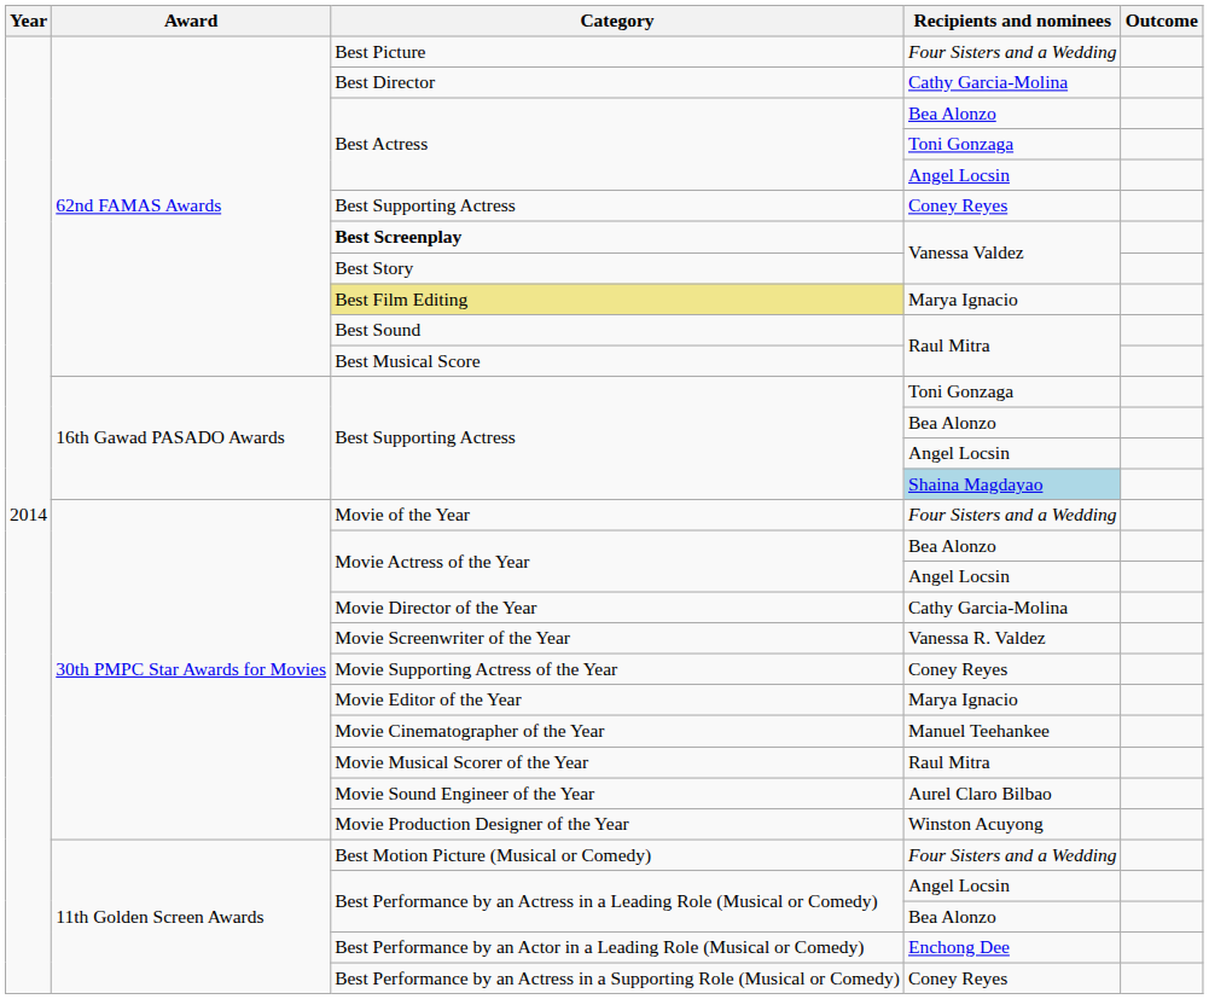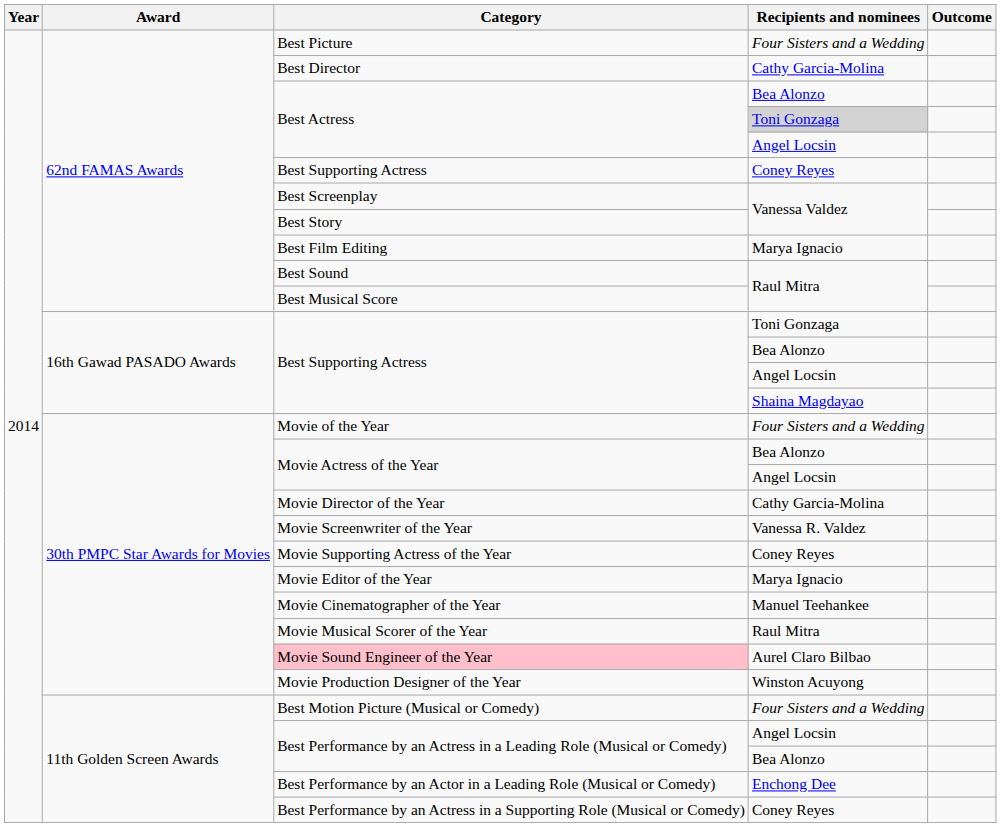Best Actress / Toni Gonzaga | Recipients and nominees: no background -> lightgrey background
Best Screenplay | Category: bold -> normal
Best Film Editing | Category: khaki background -> no background
Best Supporting Actress / Shaina Magdayao | Recipients and nominees: lightblue background -> no background
Movie Sound Engineer of the Year | Category: no background -> pink background
